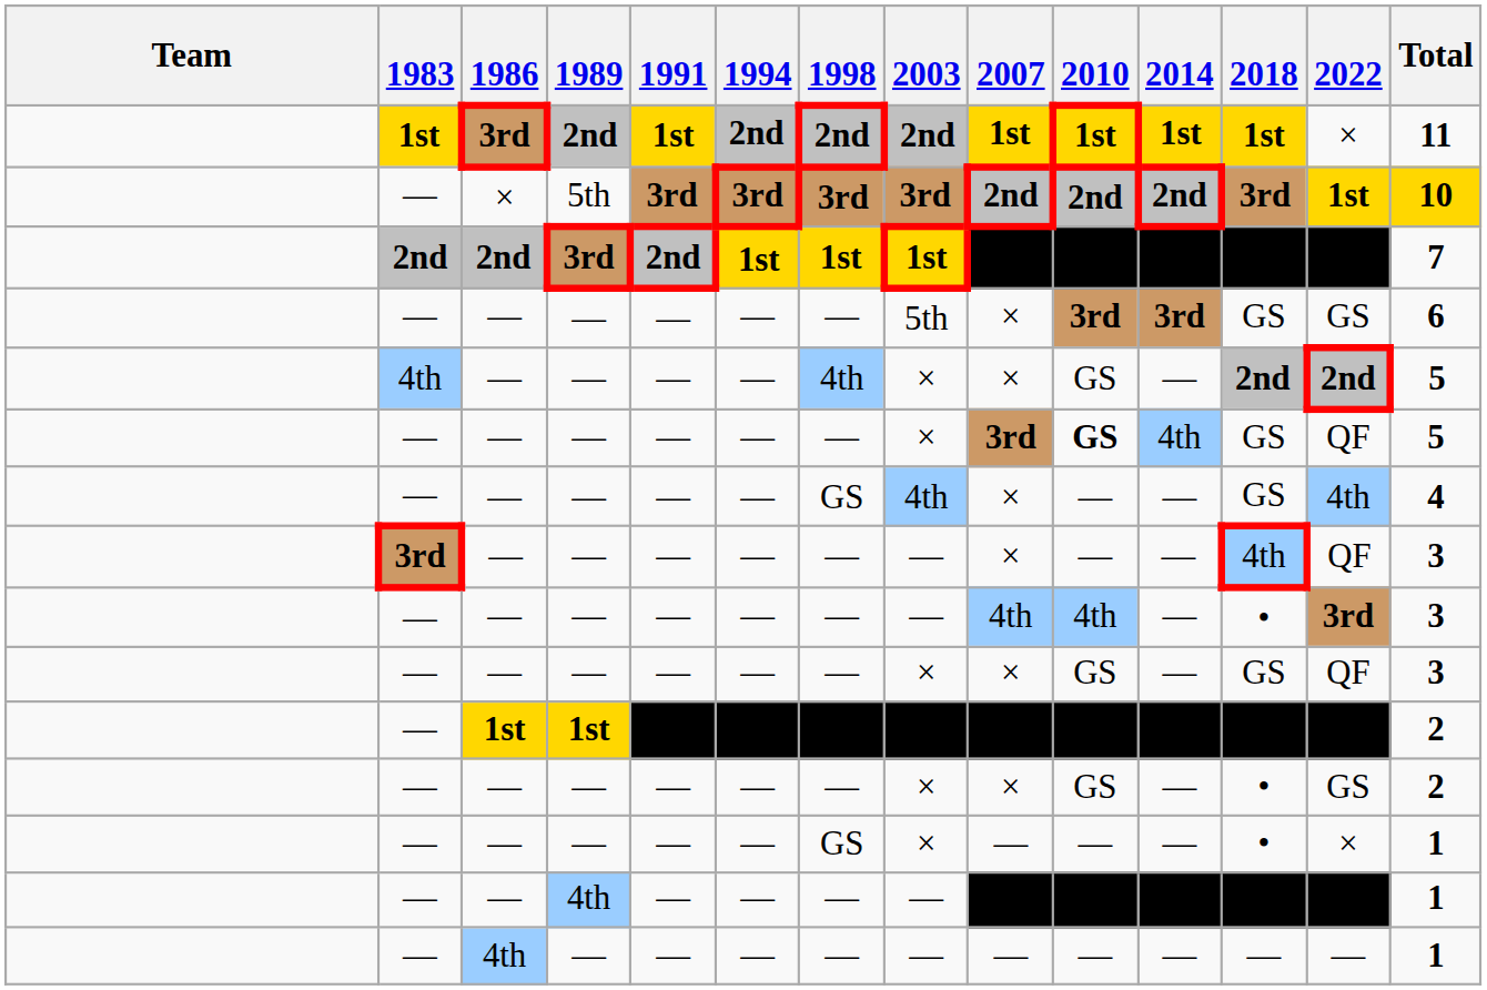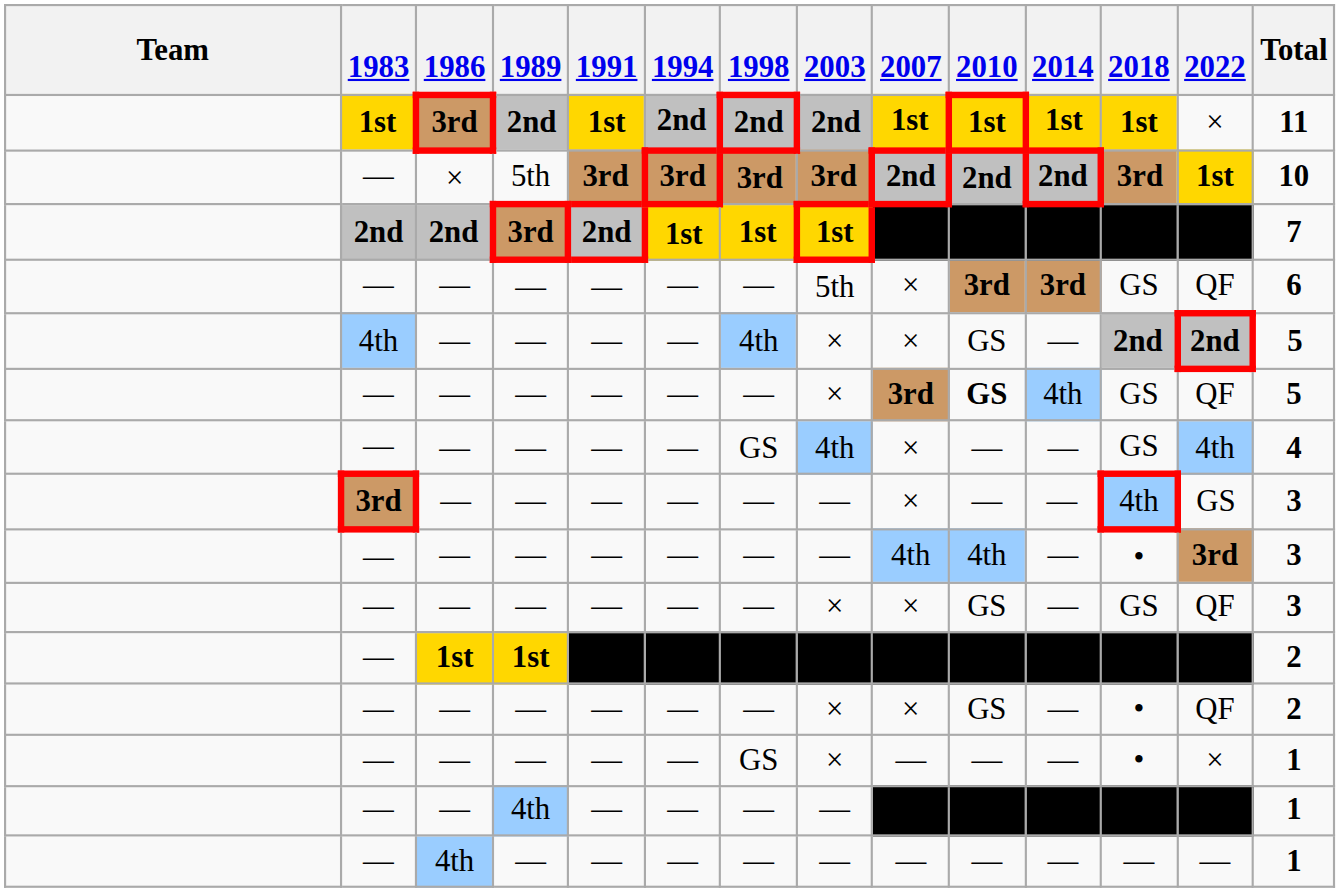row 3 | Total: gold background -> no background
row 5 | 2022: GS -> QF
row 9 | 2022: QF -> GS
row 13 | 2022: GS -> QF
